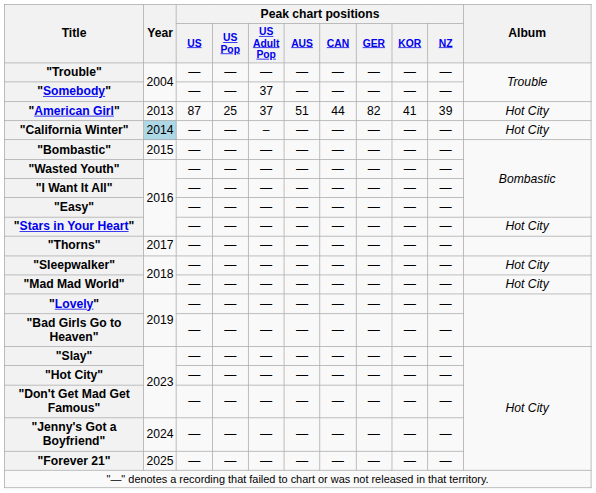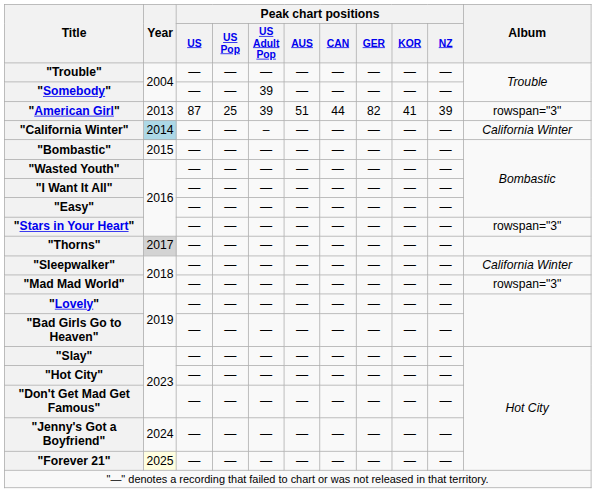"Somebody" | Peak chart positions / US Adult Pop: 37 -> 39
"American Girl" | Peak chart positions / US Adult Pop: 37 -> 39
"American Girl" | Album: Hot City -> rowspan="3"
"California Winter" | Album: Hot City -> California Winter
"Stars in Your Heart" | Album: Hot City -> rowspan="3"
"Thorns" | Year: no background -> lightgrey background
"Sleepwalker" | Album: Hot City -> California Winter
"Mad Mad World" | Album: Hot City -> rowspan="3"
"Forever 21" | Year: no background -> lightyellow background
